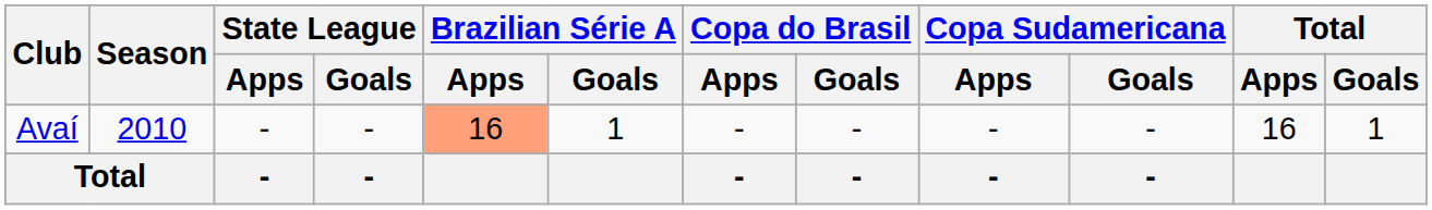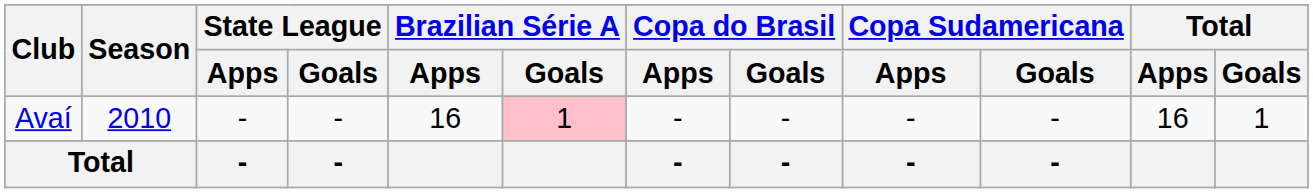Avaí | Brazilian Série A / Apps: lightsalmon background -> no background
Avaí | Brazilian Série A / Goals: no background -> pink background
